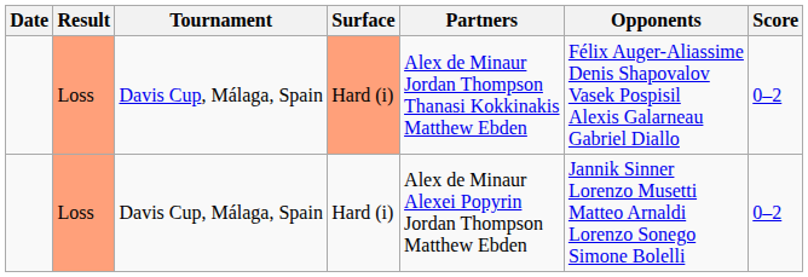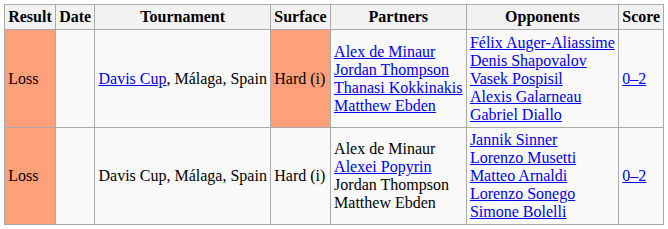columns swapped: Result <-> Date
